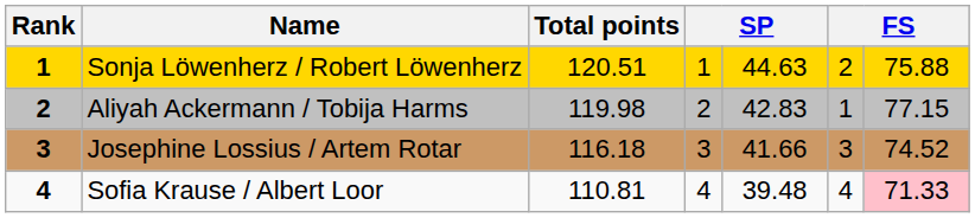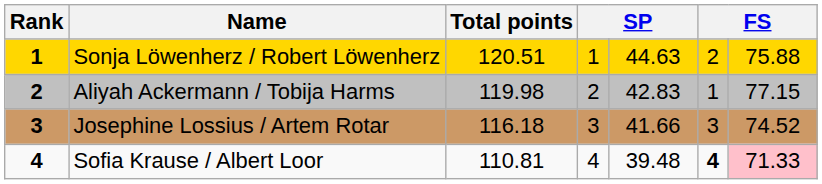Sofia Krause / Albert Loor | column 6: normal -> bold
